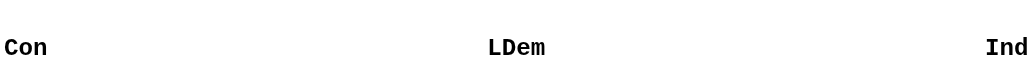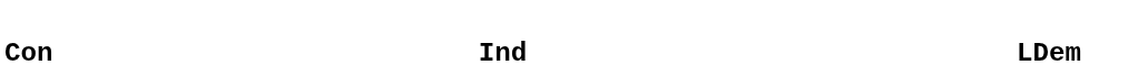columns swapped: 11 <-> 2
